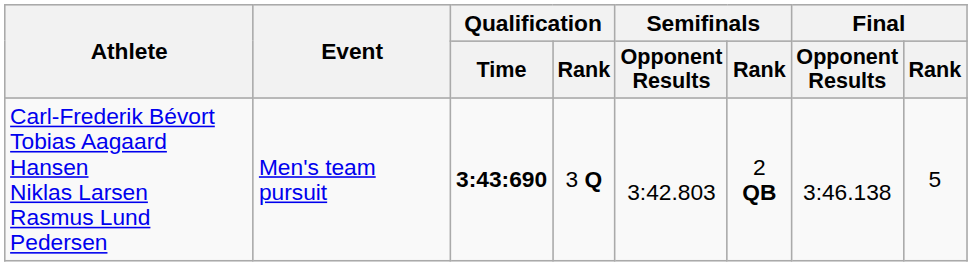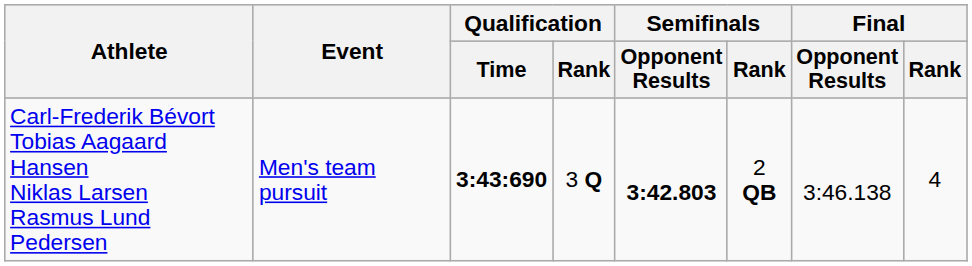row 3 | Semifinals / Opponent Results: normal -> bold
row 3 | Final / Rank: 5 -> 4
